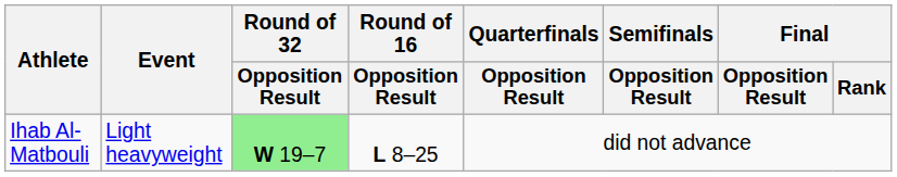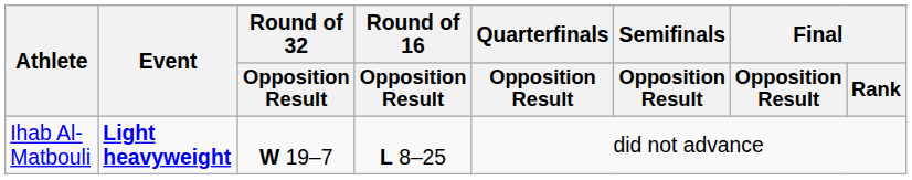Ihab Al-Matbouli | Event: normal -> bold
Ihab Al-Matbouli | Round of 32 / Opposition Result: lightgreen background -> no background
